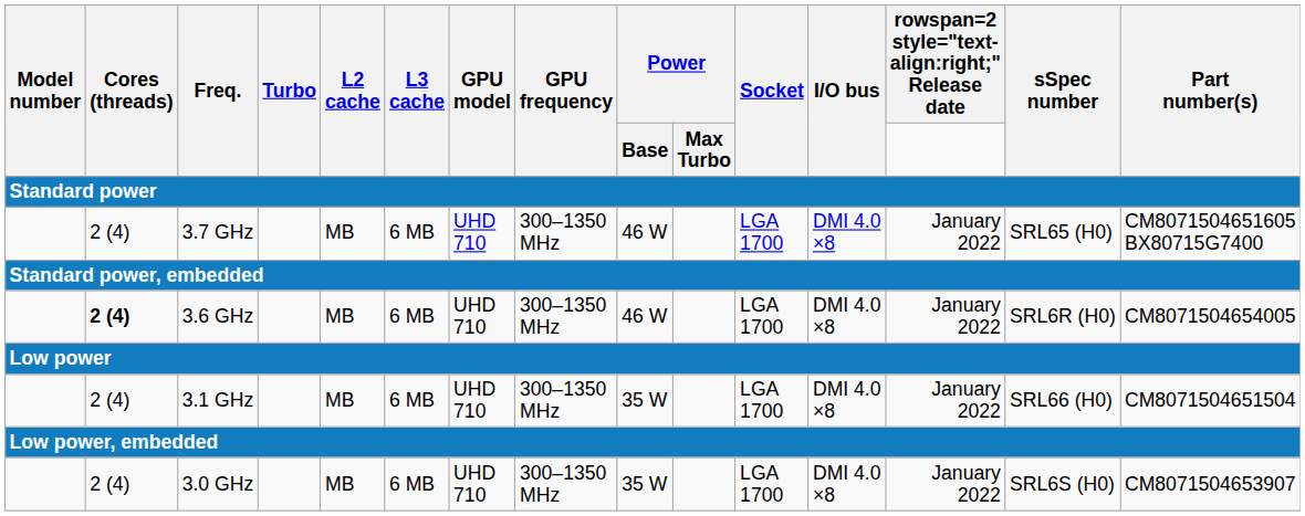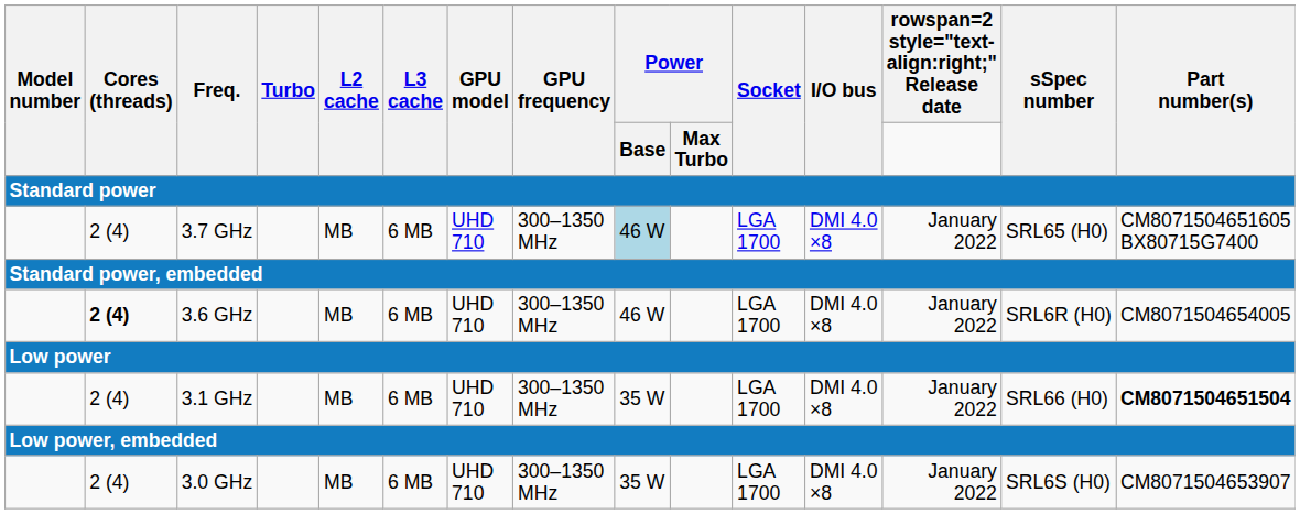3.7 GHz | Power / Base: no background -> lightblue background
3.1 GHz | Part number(s): normal -> bold
